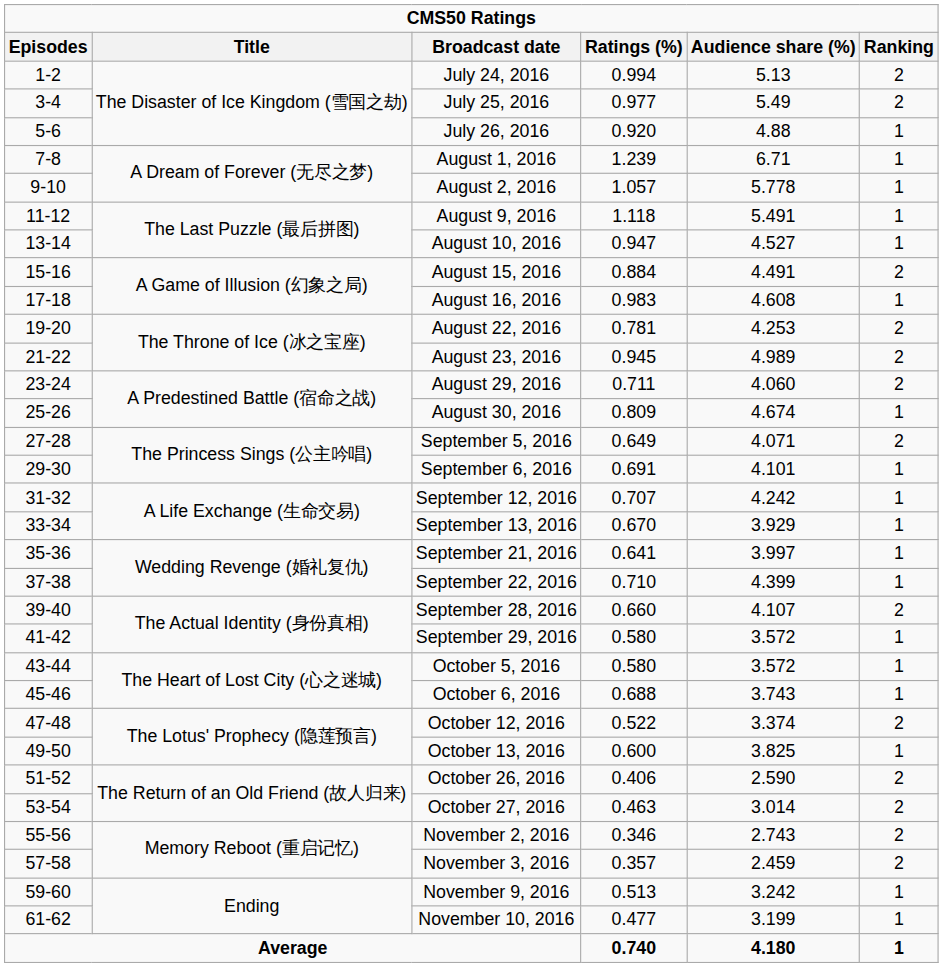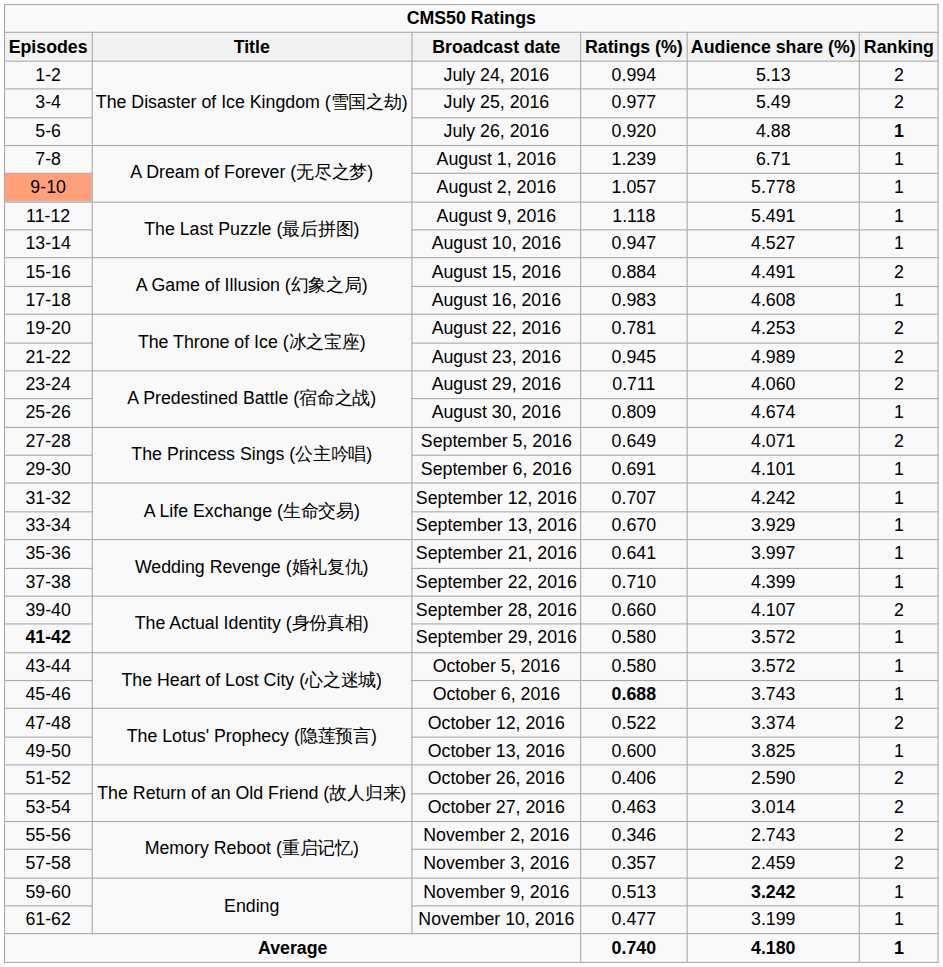July 26, 2016 | Ranking: normal -> bold
August 2, 2016 | Episodes: no background -> lightsalmon background
September 29, 2016 | Episodes: normal -> bold
October 6, 2016 | Ratings (%): normal -> bold
November 9, 2016 | Audience share (%): normal -> bold
